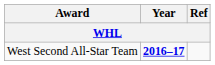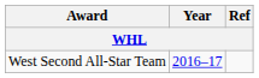row 3 | Year: bold -> normal
